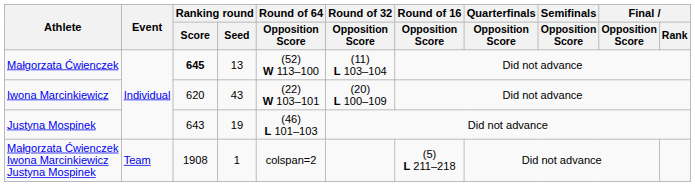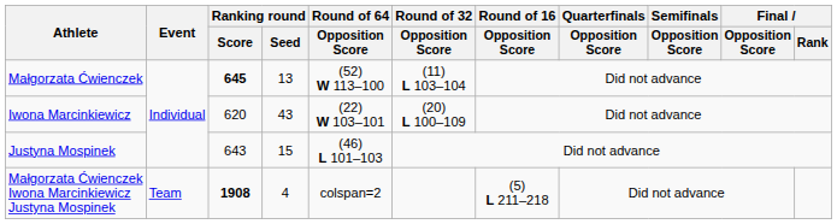Justyna Mospinek | Ranking round / Seed: 19 -> 15
Małgorzata Ćwienczek Iwona Marcinkiewicz Justyna Mospinek | Ranking round / Score: normal -> bold
Małgorzata Ćwienczek Iwona Marcinkiewicz Justyna Mospinek | Ranking round / Seed: 1 -> 4
